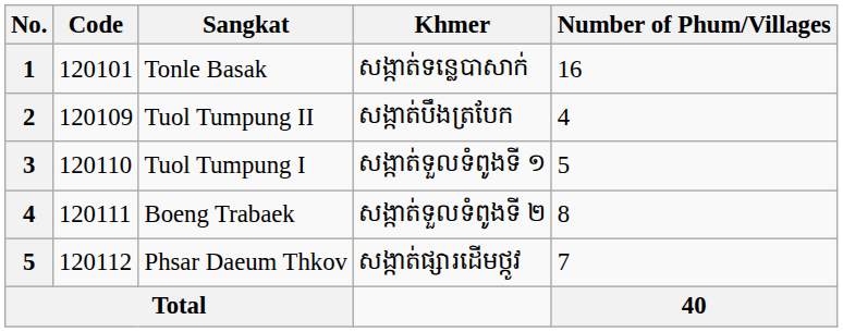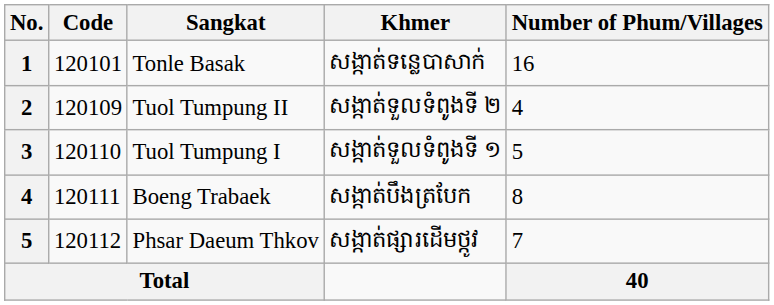Tuol Tumpung II | Khmer: សង្កាត់បឹងត្របែក -> សង្កាត់ទួលទំពូងទី ២
Boeng Trabaek | Khmer: សង្កាត់ទួលទំពូងទី ២ -> សង្កាត់បឹងត្របែក
